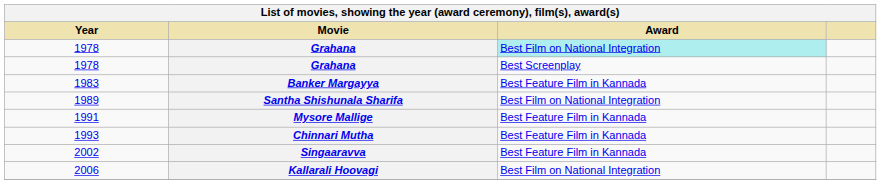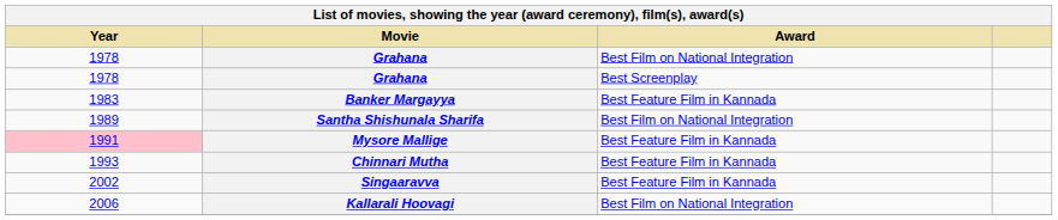1978 / Best Film on National Integration | Award: paleturquoise background -> no background
1991 | Year: no background -> pink background
